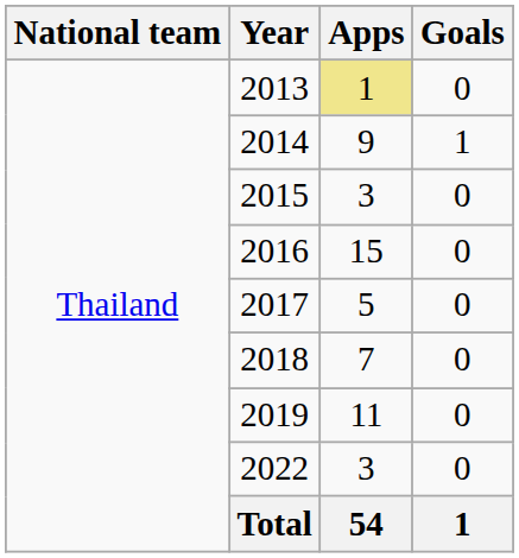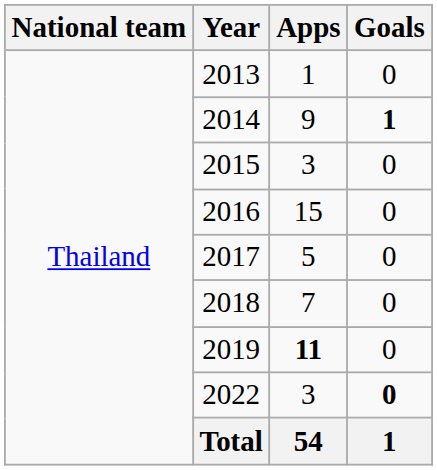2013 | Apps: khaki background -> no background
2014 | Goals: normal -> bold
2019 | Apps: normal -> bold
2022 | Goals: normal -> bold
